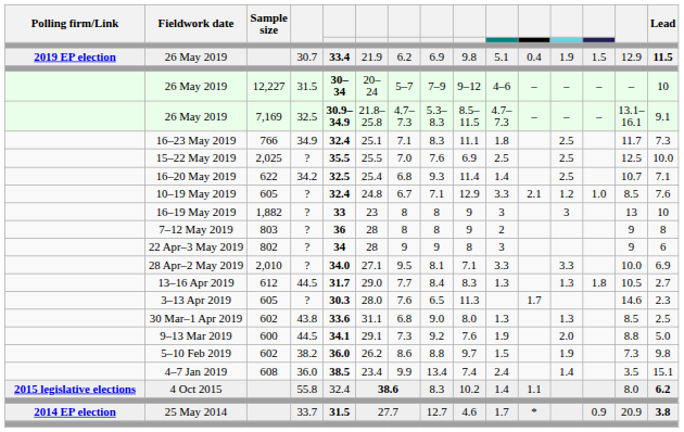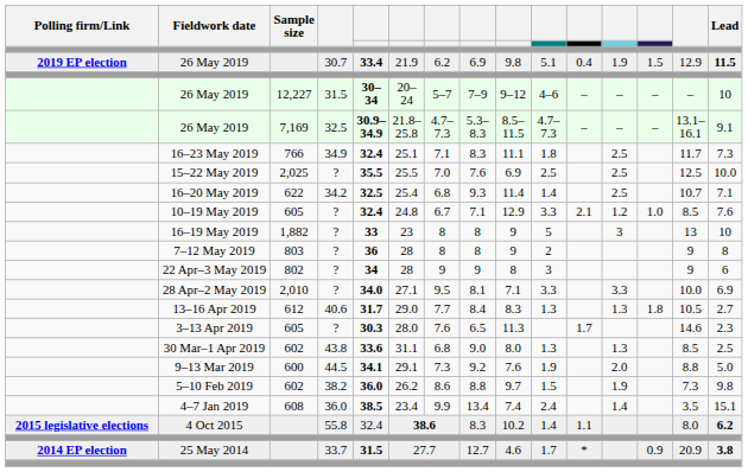16–19 May 2019 | column 10: 3 -> 5
13–16 Apr 2019 | column 4: 44.5 -> 40.6
